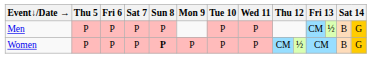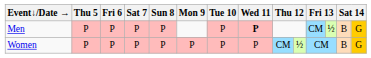Men | Wed 11: normal -> bold
Women | Sun 8: bold -> normal
